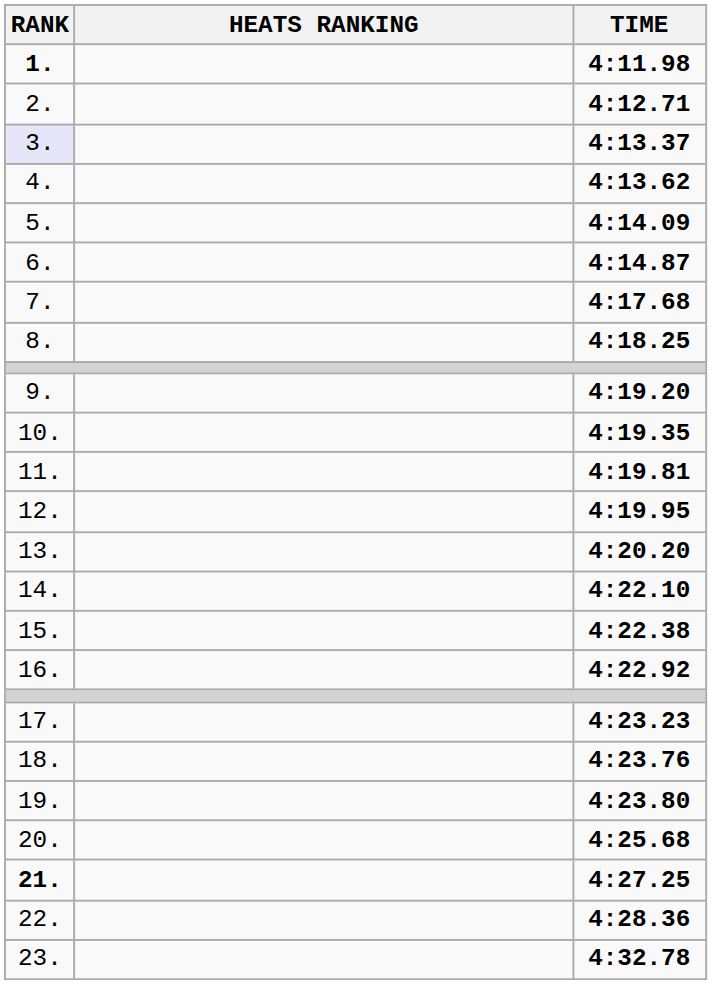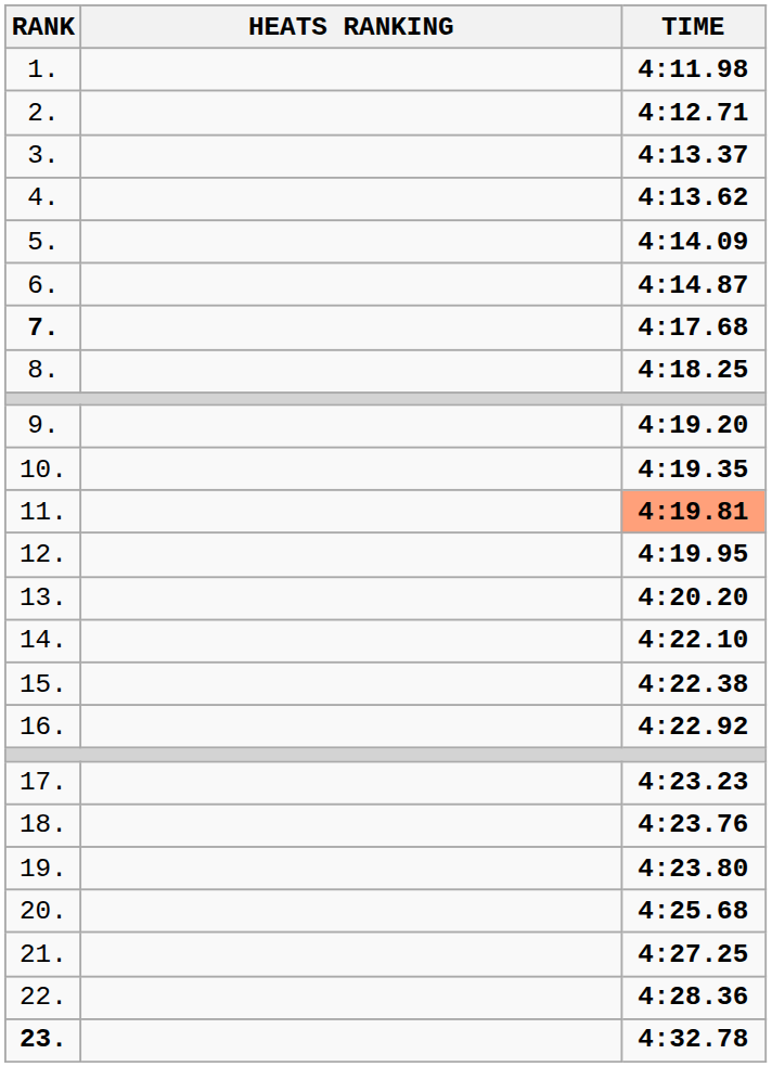1. | RANK: bold -> normal
3. | RANK: lavender background -> no background
7. | RANK: normal -> bold
11. | TIME: no background -> lightsalmon background
21. | RANK: bold -> normal
23. | RANK: normal -> bold
